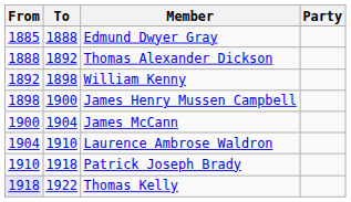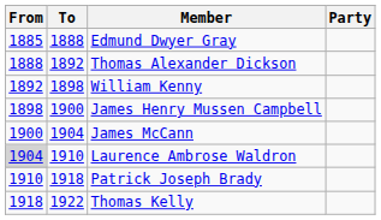Laurence Ambrose Waldron | From: no background -> lightgrey background
Thomas Kelly | From: lavender background -> no background
